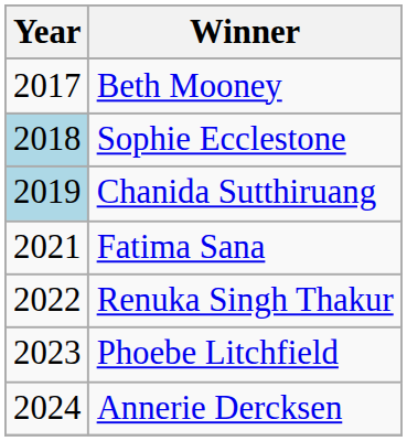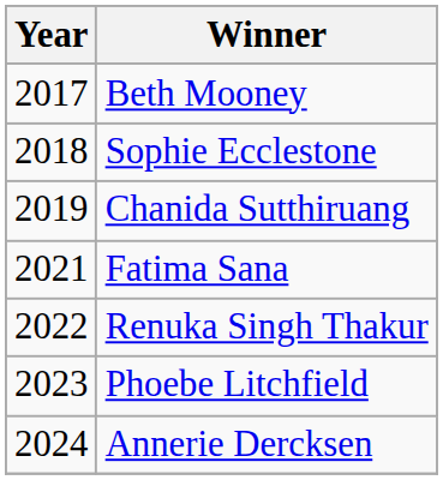Sophie Ecclestone | Year: lightblue background -> no background
Chanida Sutthiruang | Year: lightblue background -> no background
